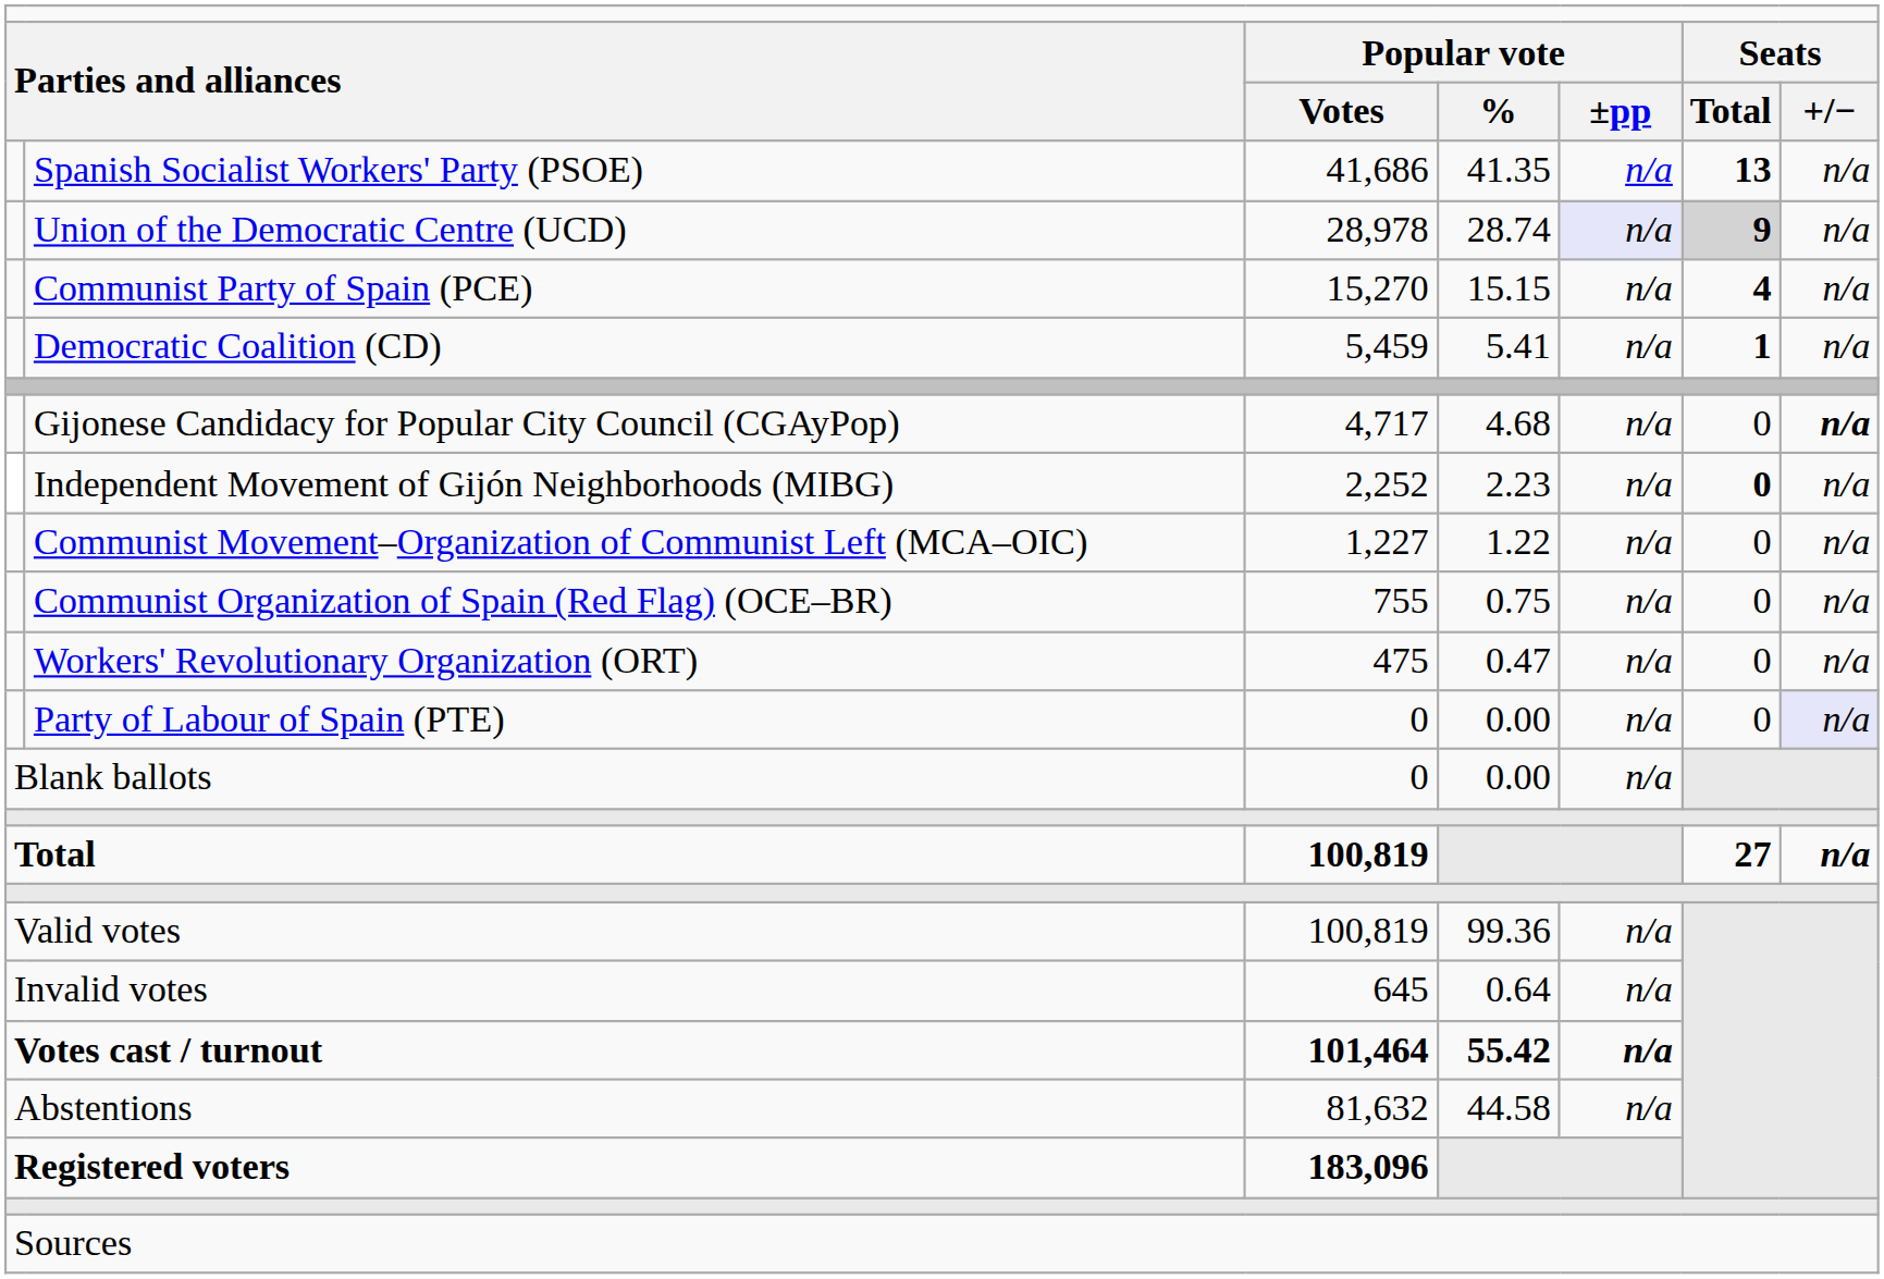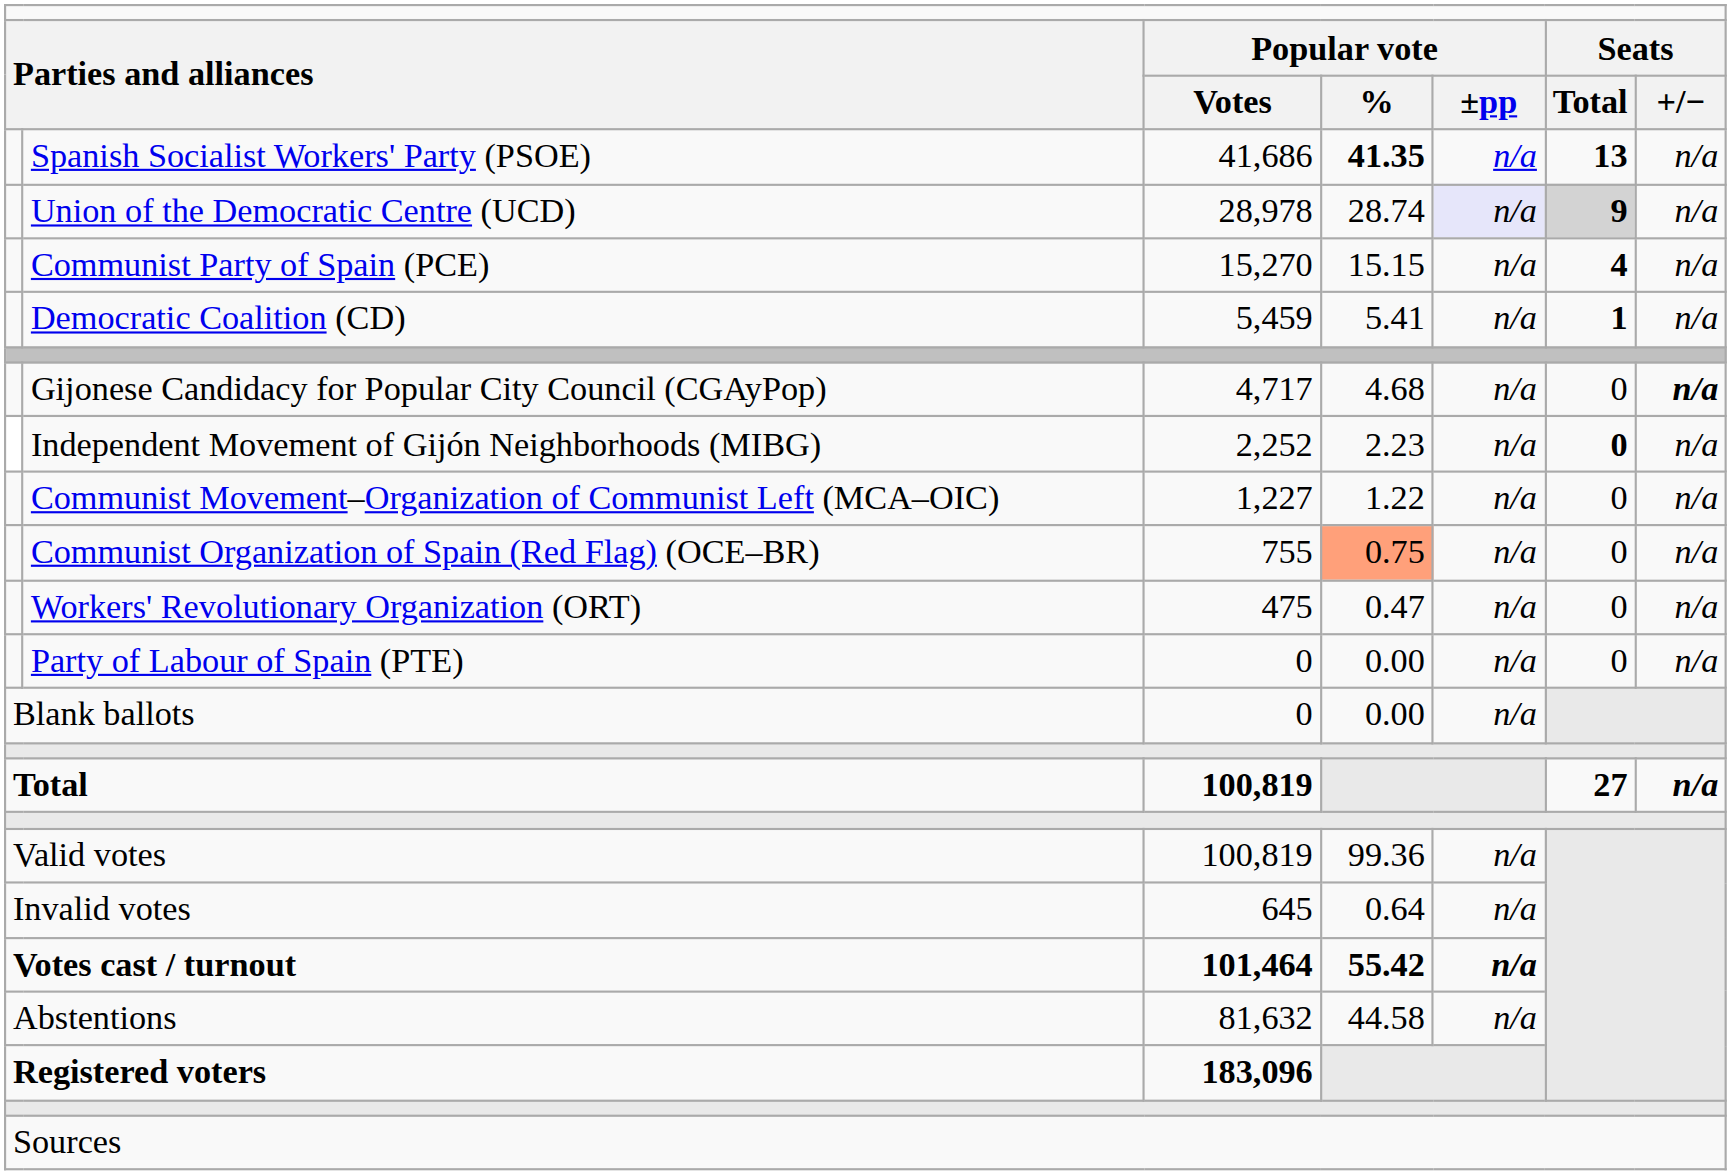Spanish Socialist Workers' Party (PSOE) | column 4: normal -> bold
Communist Organization of Spain (Red Flag) (OCE–BR) | column 4: no background -> lightsalmon background
Party of Labour of Spain (PTE) | column 7: lavender background -> no background
